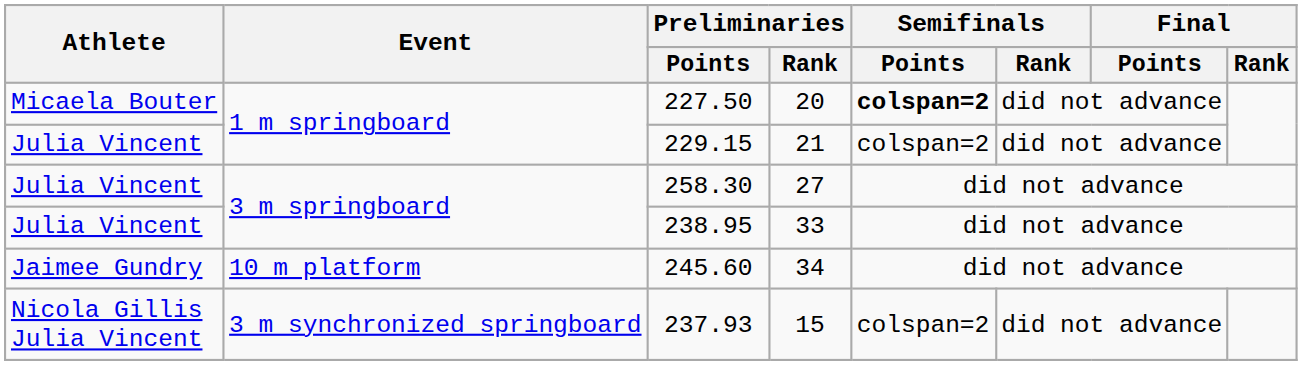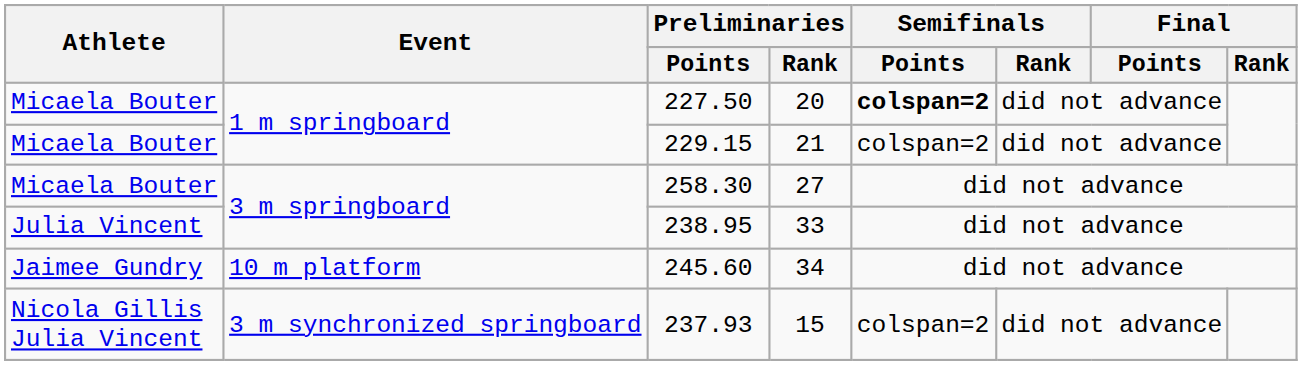229.15 | Athlete: Julia Vincent -> Micaela Bouter
258.30 | Athlete: Julia Vincent -> Micaela Bouter
